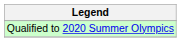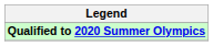row 2 | column 1: normal -> bold
